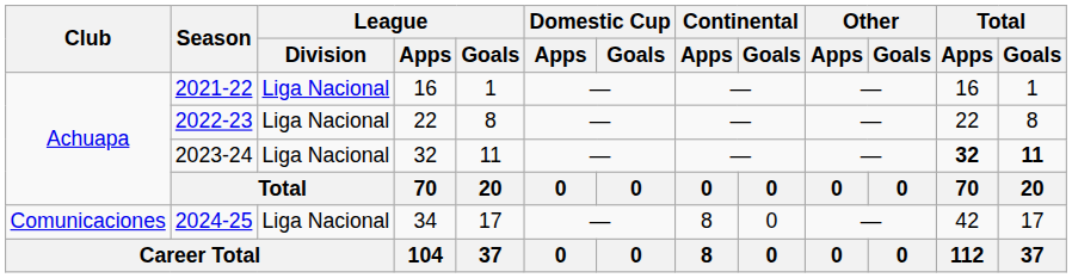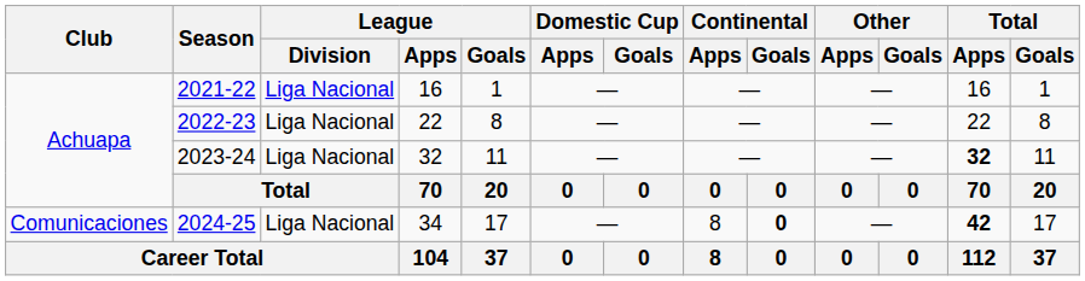2023-24 | Total / Goals: bold -> normal
2024-25 | Continental / Goals: normal -> bold
2024-25 | Total / Apps: normal -> bold
